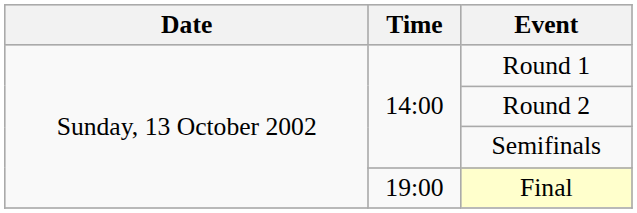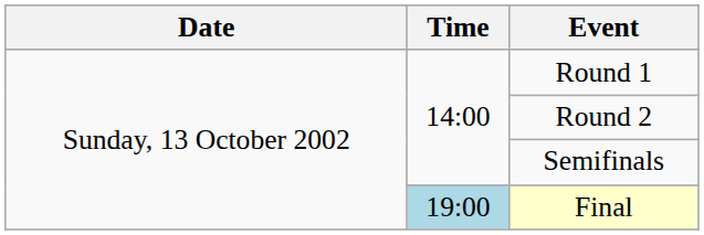Final | Time: no background -> lightblue background
